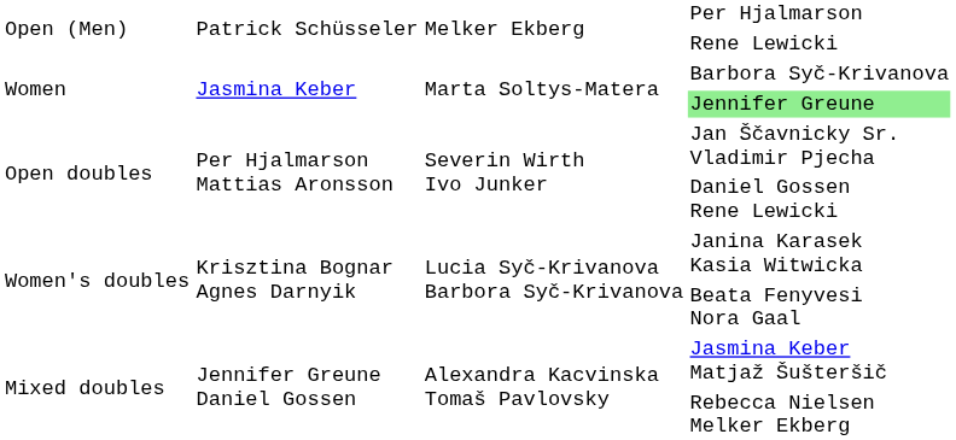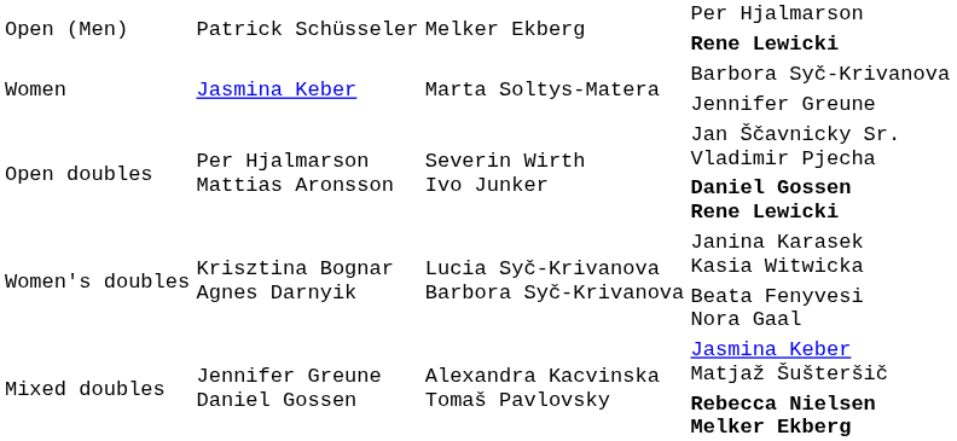Rene Lewicki | column 4: normal -> bold
Jennifer Greune | column 4: lightgreen background -> no background
Daniel Gossen Rene Lewicki | column 4: normal -> bold
Rebecca Nielsen Melker Ekberg | column 4: normal -> bold
